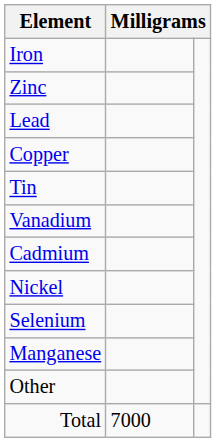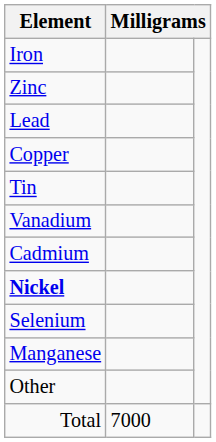Nickel | Element: normal -> bold
